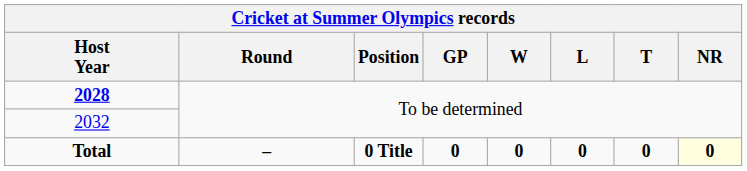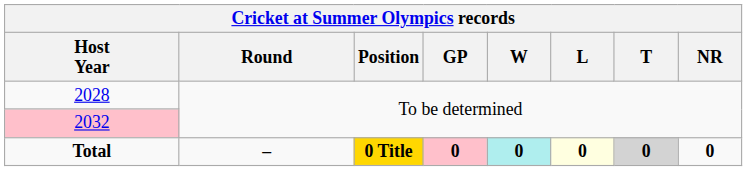2028 | Host Year: bold -> normal
2032 | Host Year: no background -> pink background
Total | Position: no background -> gold background
Total | GP: no background -> pink background
Total | W: no background -> paleturquoise background
Total | L: no background -> lightyellow background
Total | T: no background -> lightgrey background
Total | NR: lightyellow background -> no background
